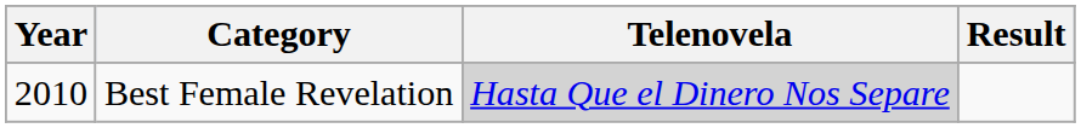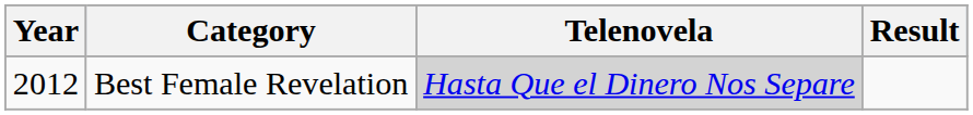Best Female Revelation | Year: 2010 -> 2012
